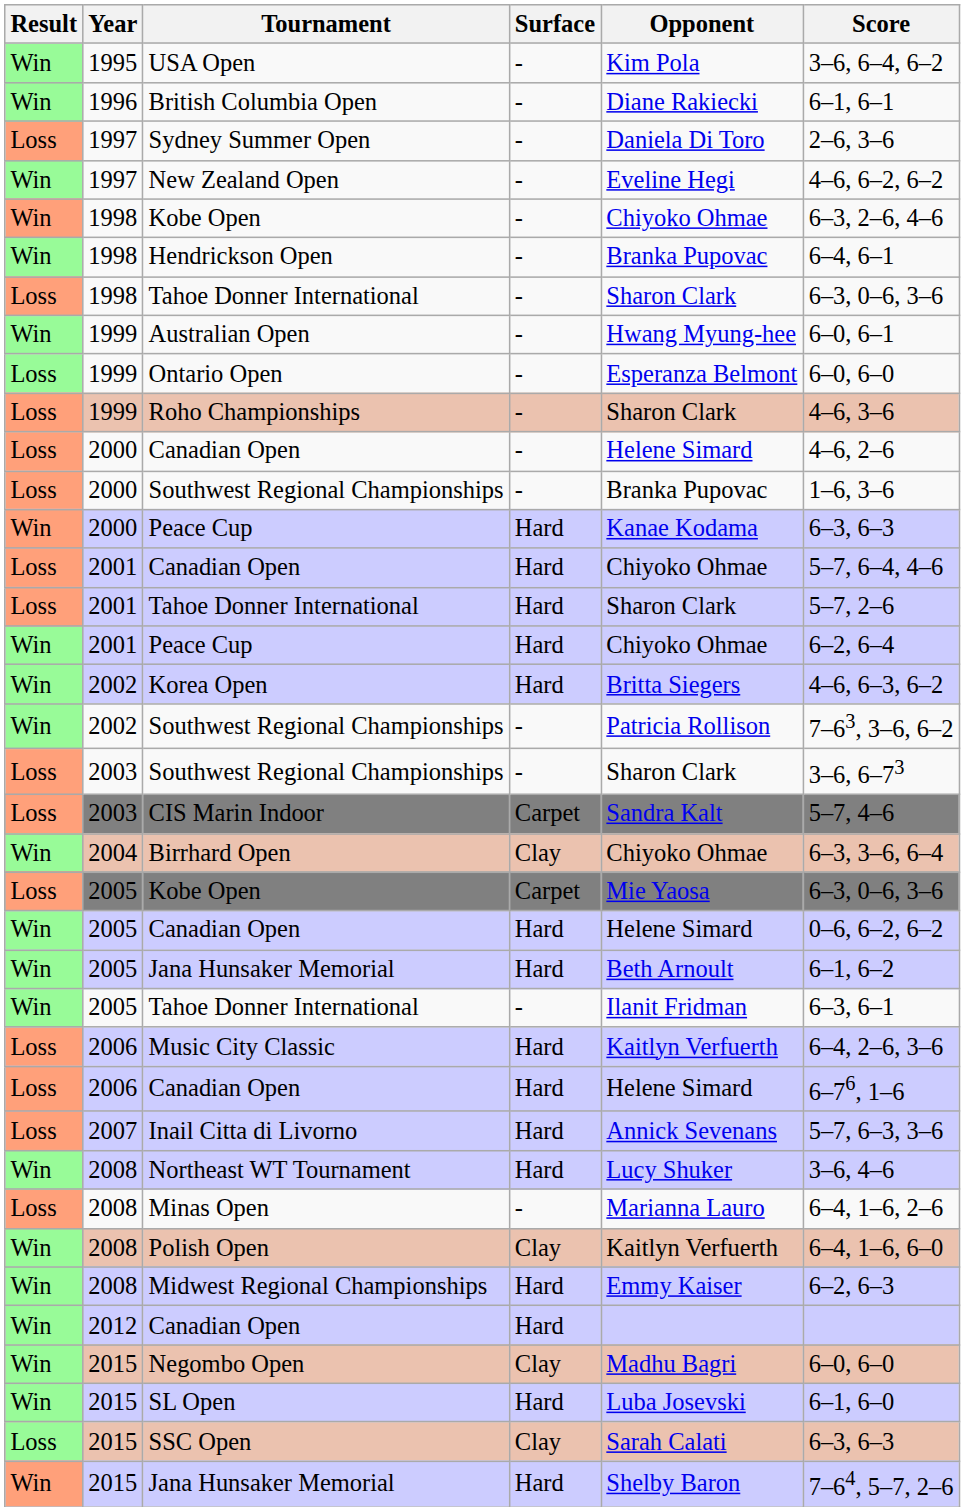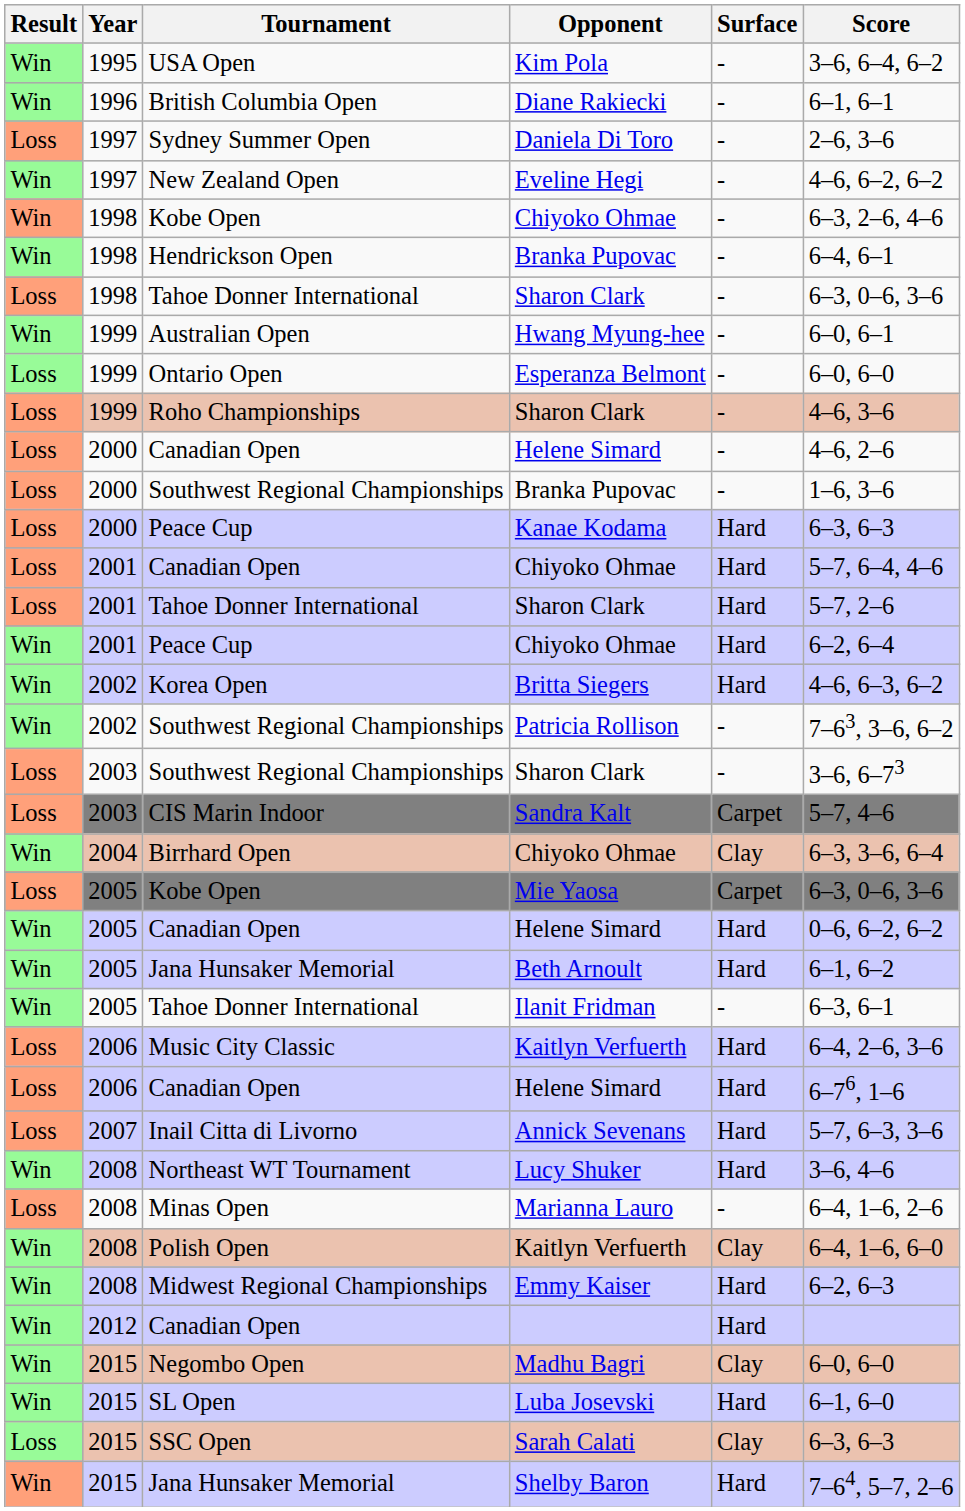columns swapped: Surface <-> Opponent
2000 / Peace Cup | Result: Win -> Loss
